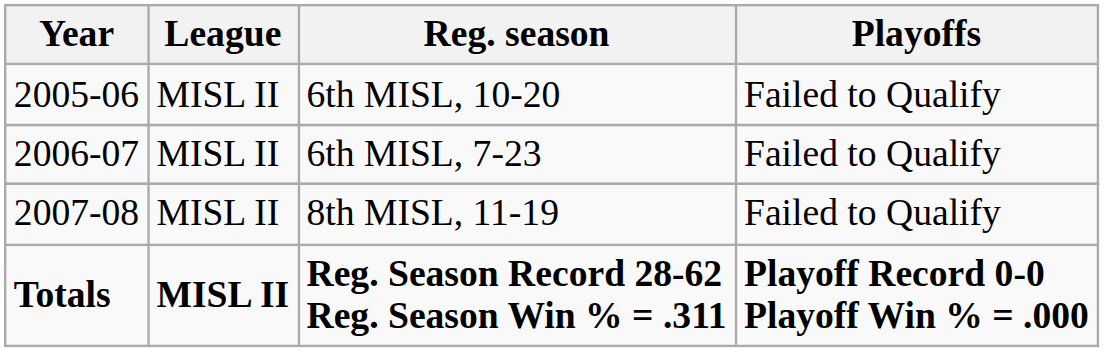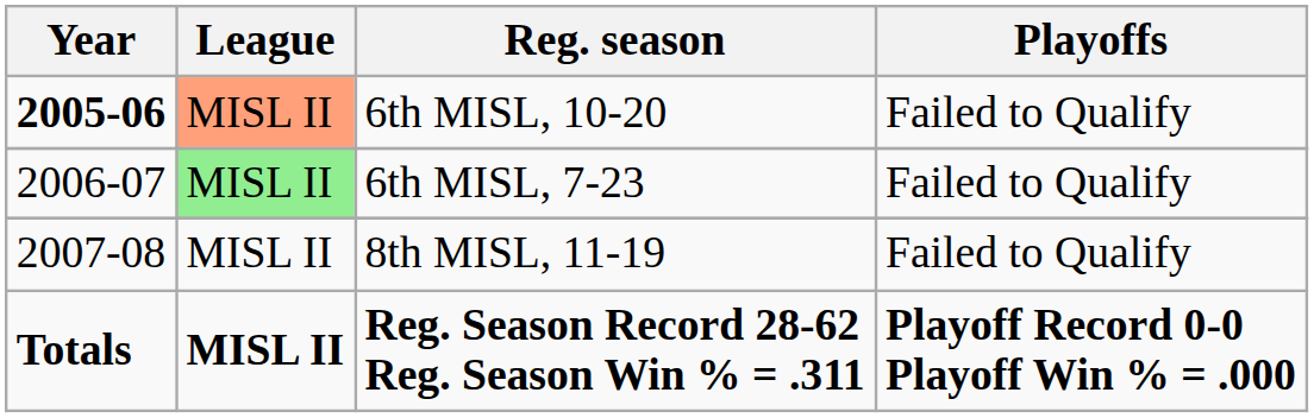6th MISL, 10-20 | Year: normal -> bold
6th MISL, 10-20 | League: no background -> lightsalmon background
6th MISL, 7-23 | League: no background -> lightgreen background
